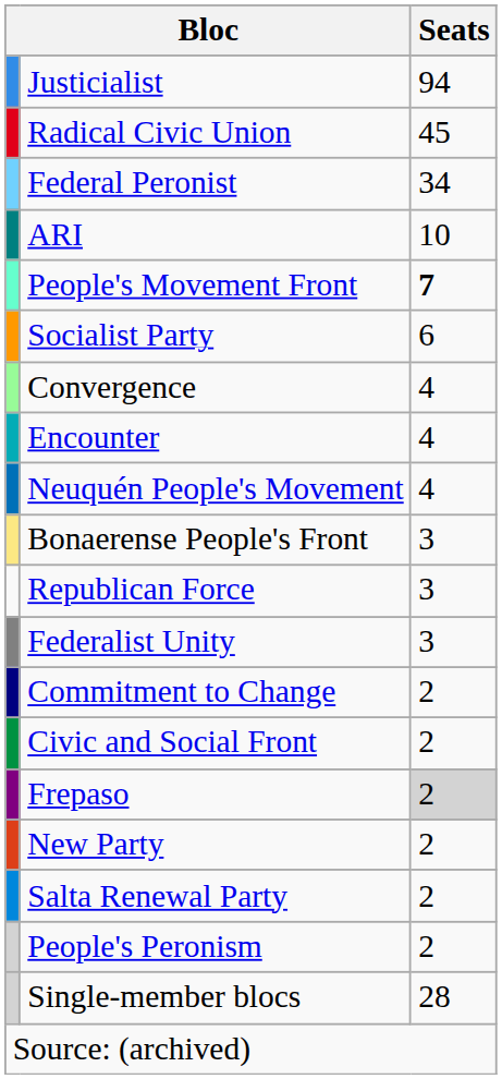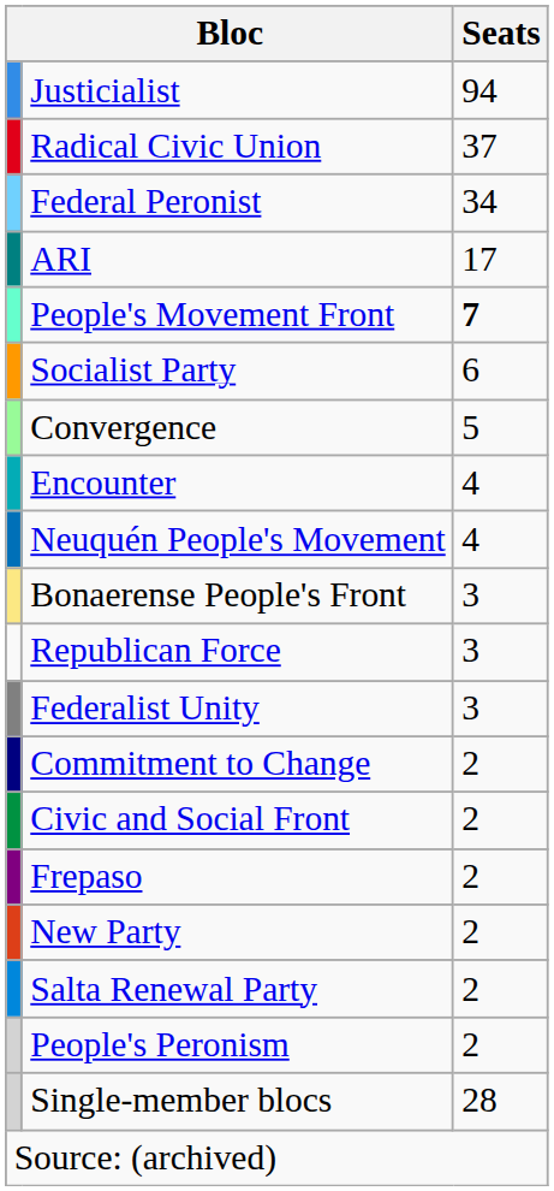Radical Civic Union | Seats: 45 -> 37
ARI | Seats: 10 -> 17
Convergence | Seats: 4 -> 5
Frepaso | Seats: lightgrey background -> no background
